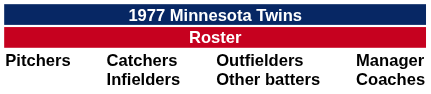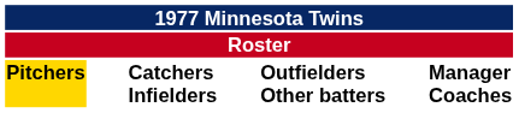Pitchers | column 1: no background -> gold background
